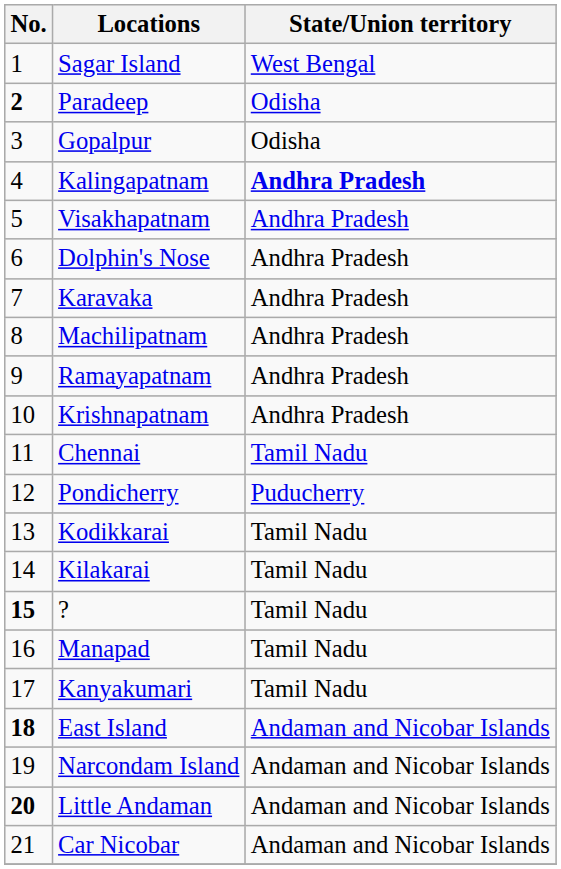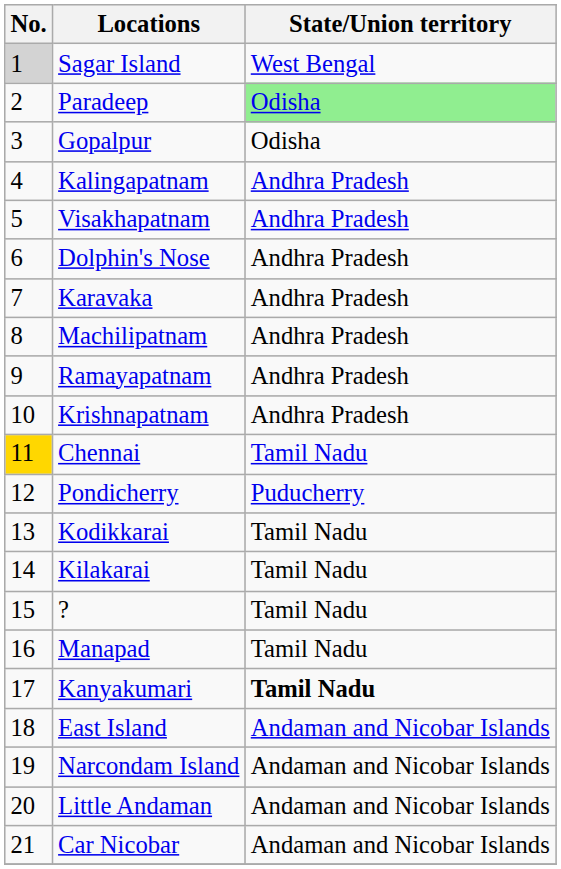Sagar Island | No.: no background -> lightgrey background
Paradeep | No.: bold -> normal
Paradeep | State/Union territory: no background -> lightgreen background
Kalingapatnam | State/Union territory: bold -> normal
Chennai | No.: no background -> gold background
? | No.: bold -> normal
Kanyakumari | State/Union territory: normal -> bold
East Island | No.: bold -> normal
Little Andaman | No.: bold -> normal
